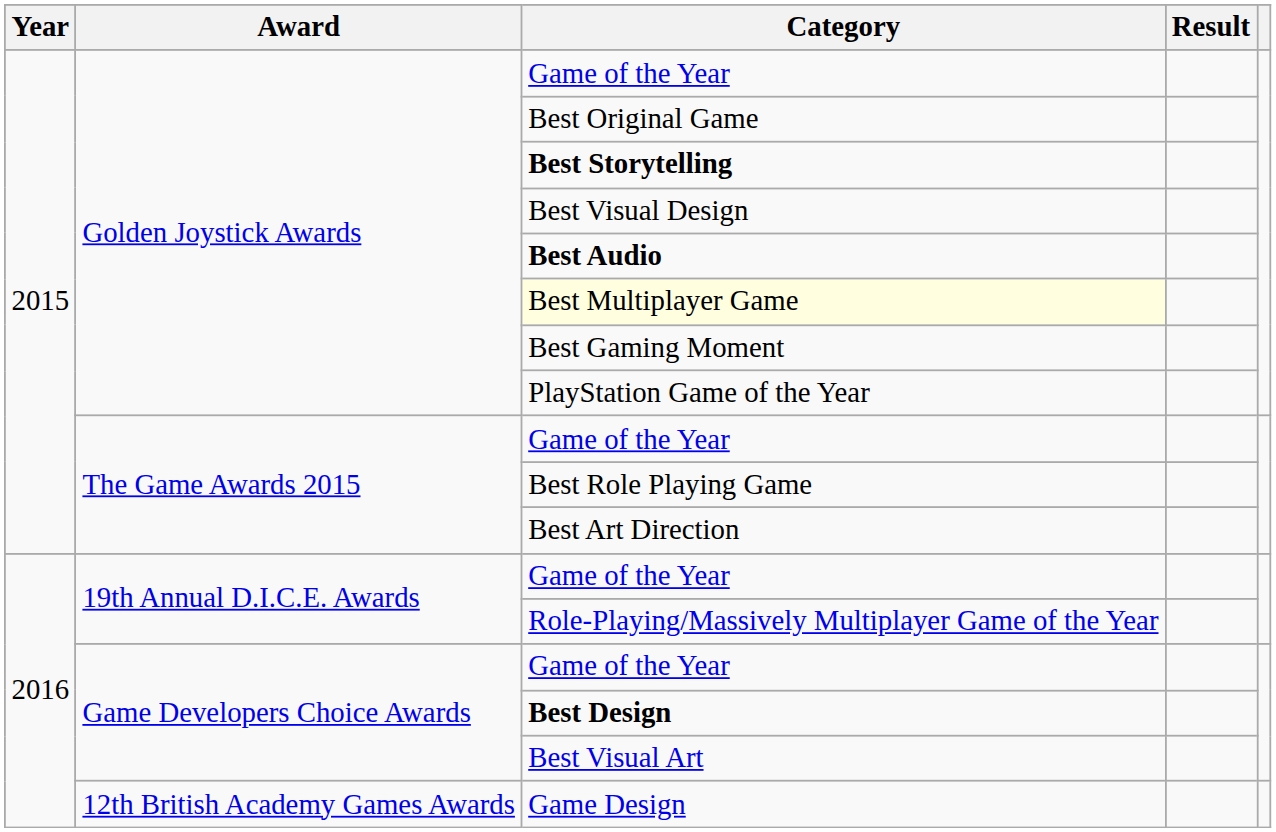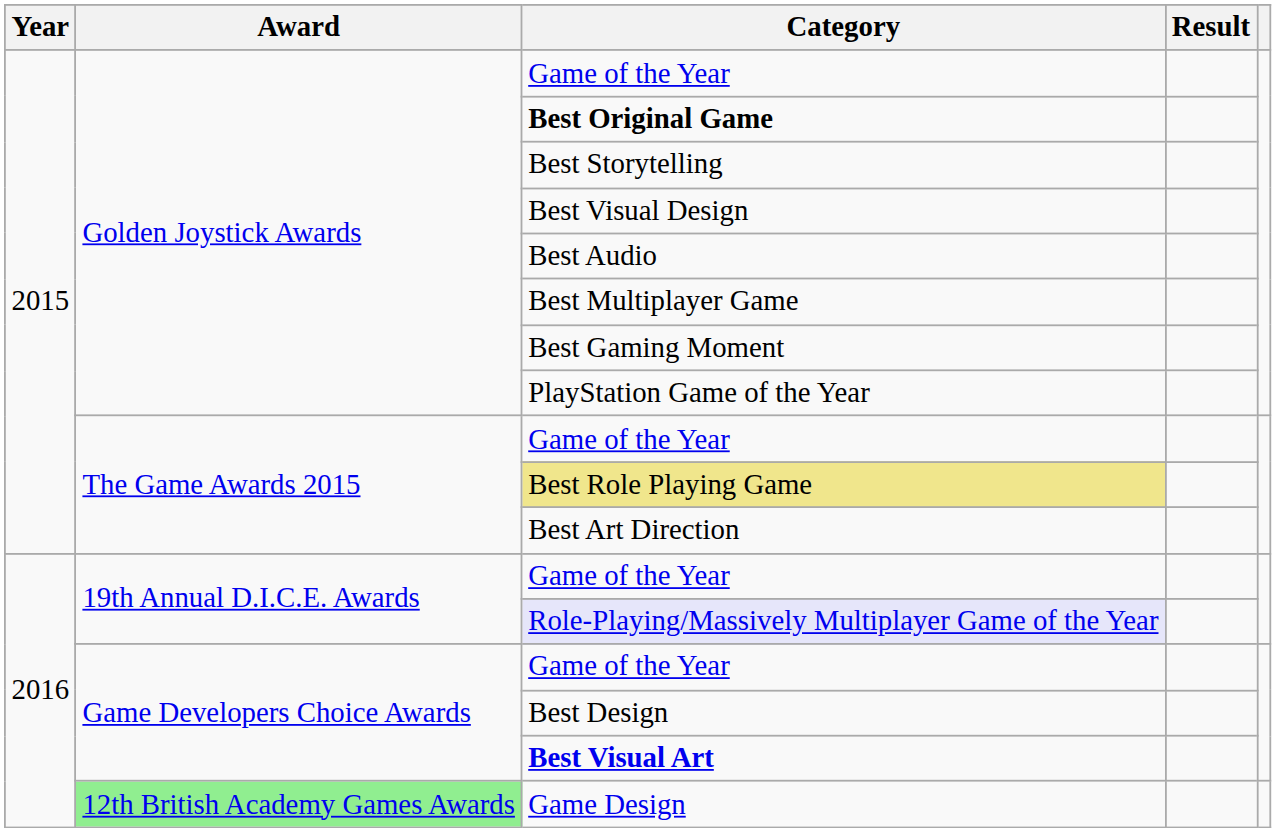Best Original Game | Category: normal -> bold
Best Storytelling | Category: bold -> normal
Best Audio | Category: bold -> normal
Best Multiplayer Game | Category: lightyellow background -> no background
Best Role Playing Game | Category: no background -> khaki background
Role-Playing/Massively Multiplayer Game of the Year | Category: no background -> lavender background
Best Design | Category: bold -> normal
Best Visual Art | Category: normal -> bold
Game Design | Award: no background -> lightgreen background
